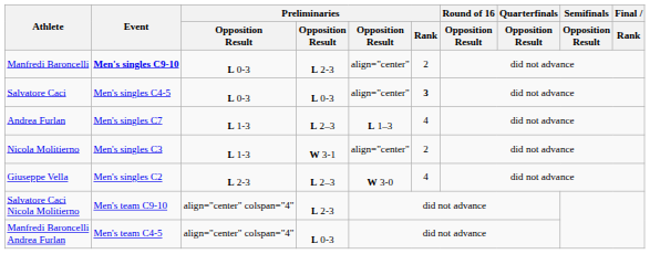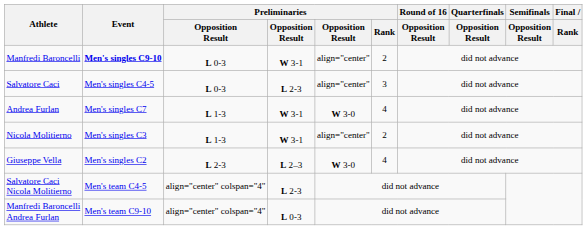Manfredi Baroncelli | column 4: L 2-3 -> W 3-1
Salvatore Caci | column 4: L 0-3 -> L 2-3
Salvatore Caci | Preliminaries / Rank: bold -> normal
Andrea Furlan | column 4: L 2–3 -> W 3-1
Andrea Furlan | column 5: L 1–3 -> W 3-0
Salvatore Caci Nicola Molitierno | Event: Men's team C9-10 -> Men's team C4-5
Manfredi Baroncelli Andrea Furlan | Event: Men's team C4-5 -> Men's team C9-10
